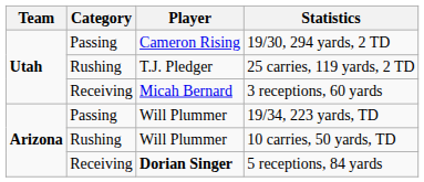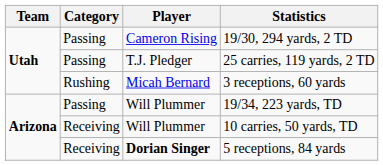25 carries, 119 yards, 2 TD | Category: Rushing -> Passing
3 receptions, 60 yards | Category: Receiving -> Rushing
10 carries, 50 yards, TD | Category: Rushing -> Receiving
